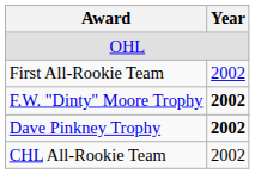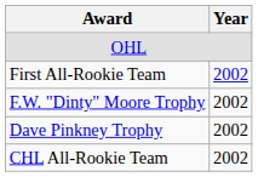F.W. "Dinty" Moore Trophy | Year: bold -> normal
Dave Pinkney Trophy | Year: bold -> normal
